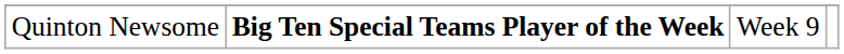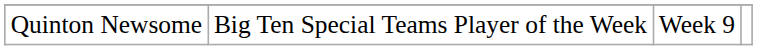Quinton Newsome | column 2: bold -> normal
